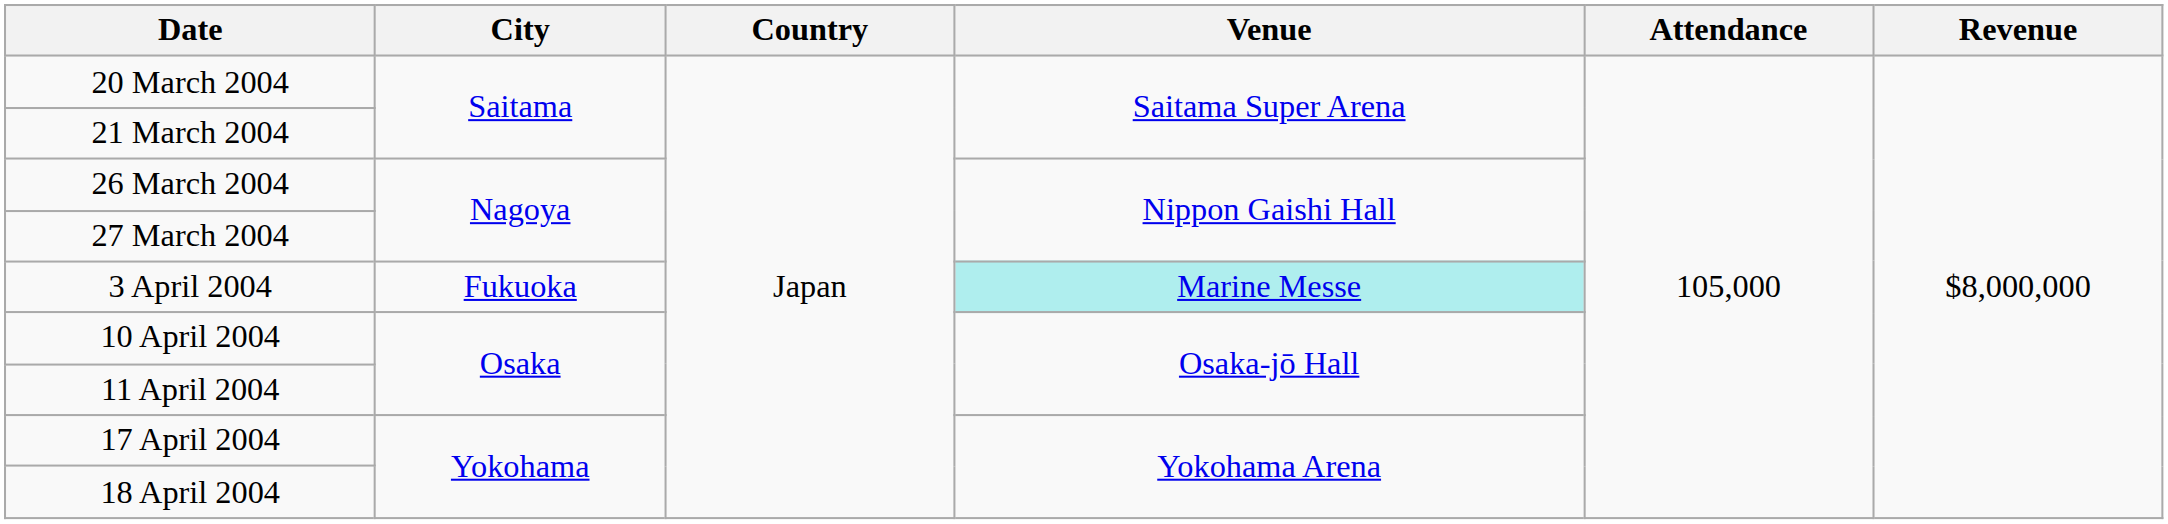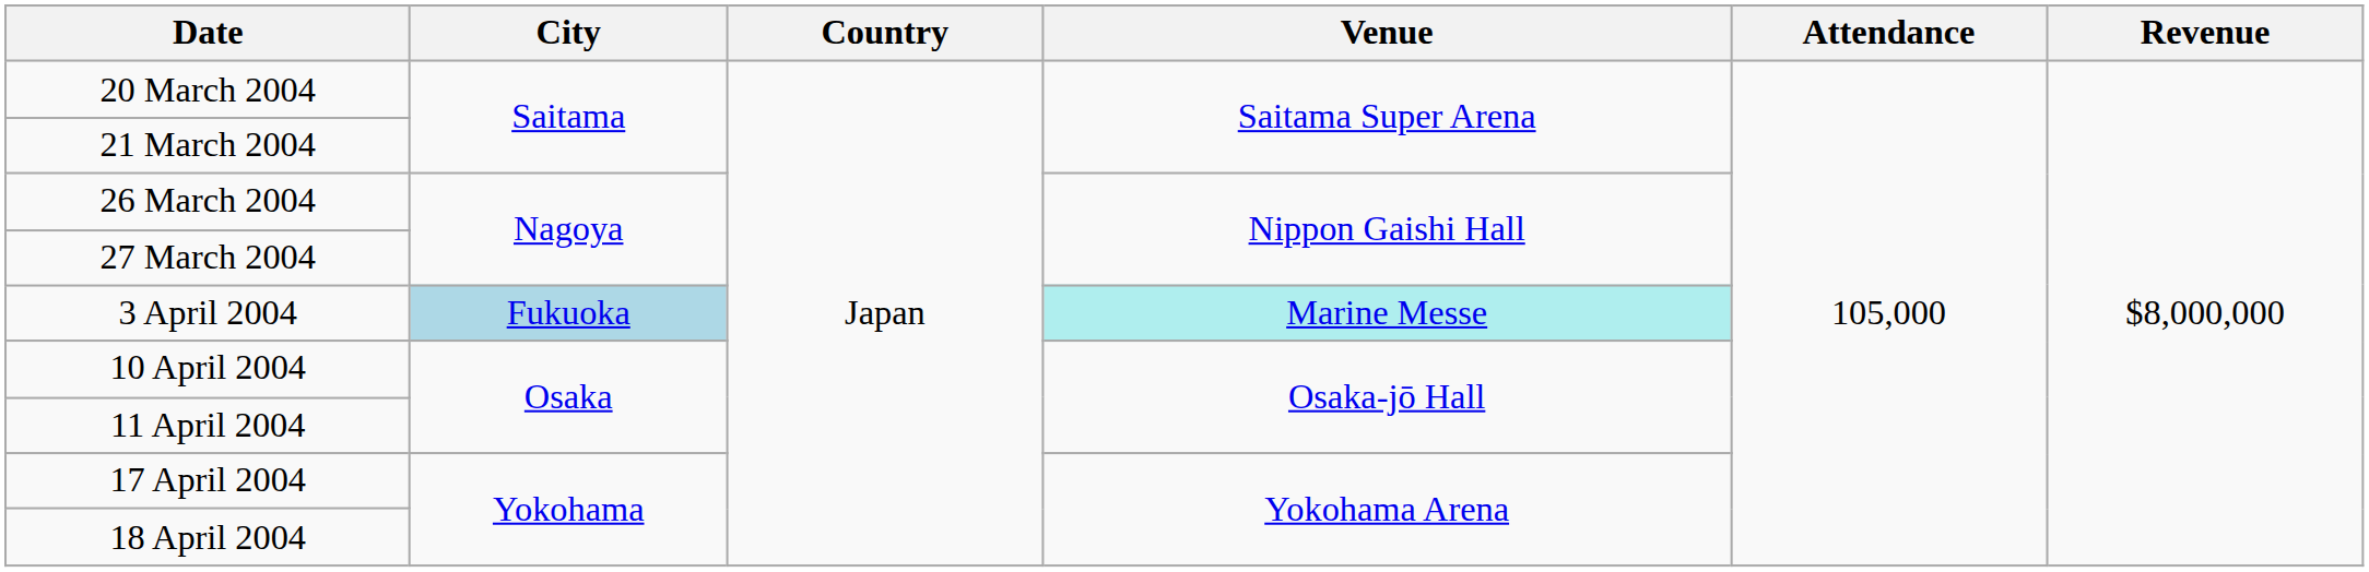3 April 2004 | City: no background -> lightblue background
